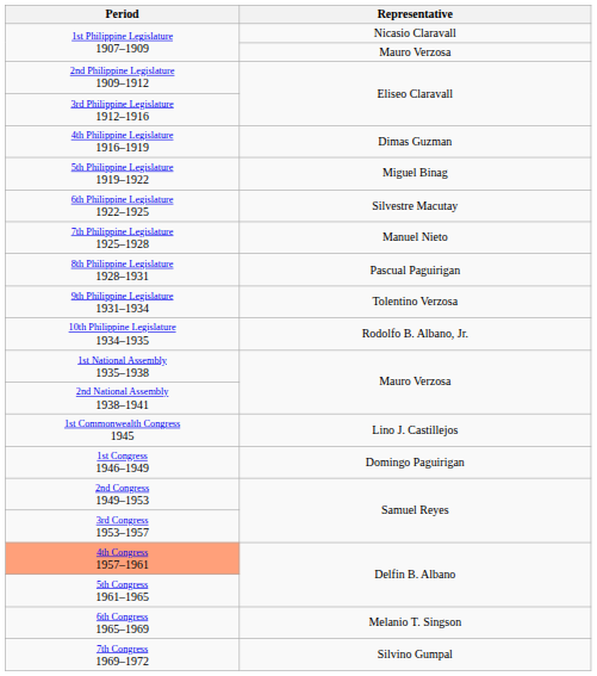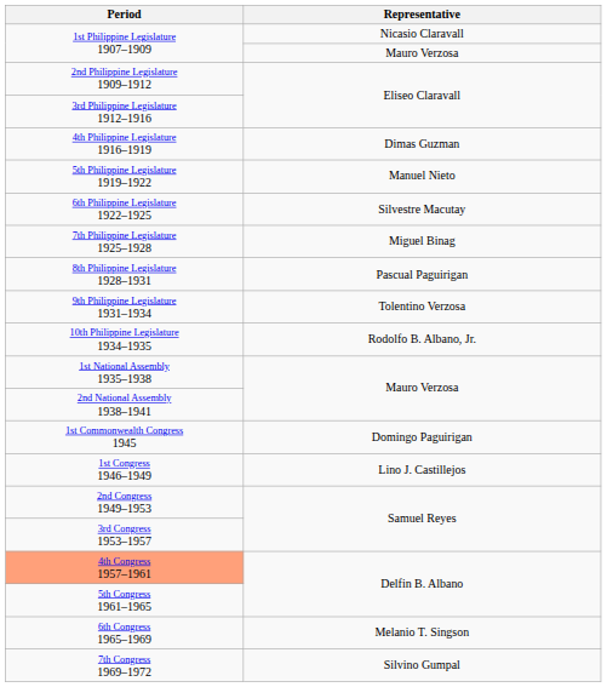row 7 | Representative: Miguel Binag -> Manuel Nieto
row 9 | Representative: Manuel Nieto -> Miguel Binag
row 15 | Representative: Lino J. Castillejos -> Domingo Paguirigan
row 16 | Representative: Domingo Paguirigan -> Lino J. Castillejos
